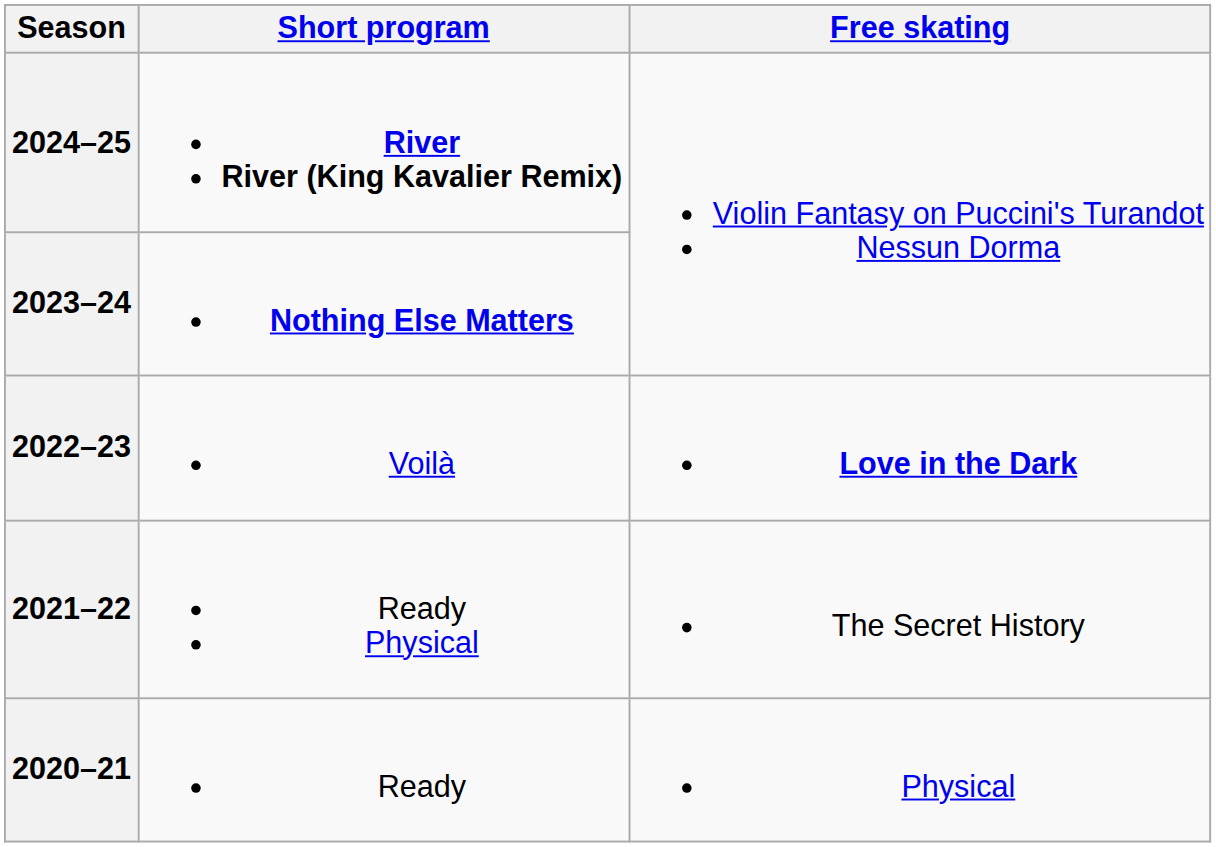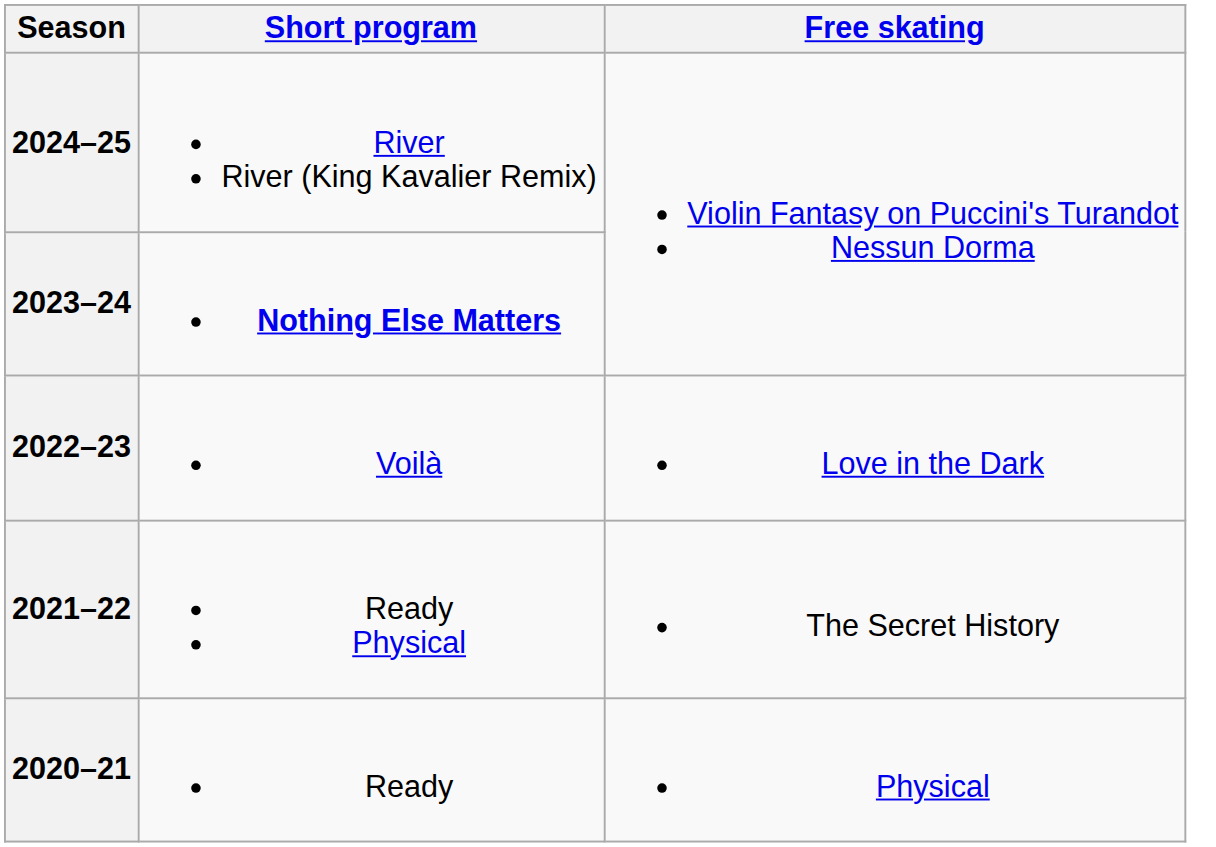2024–25 | Short program: bold -> normal
2022–23 | Free skating: bold -> normal
